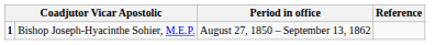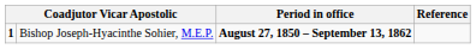Bishop Joseph-Hyacinthe Sohier, M.E.P. | Period in office: normal -> bold
